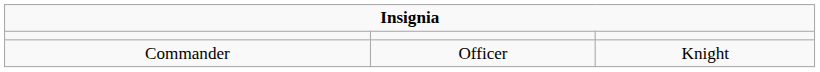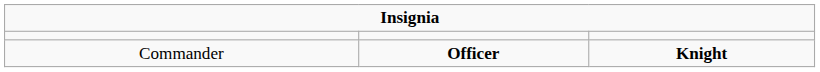Commander | column 2: normal -> bold
Commander | column 3: normal -> bold
